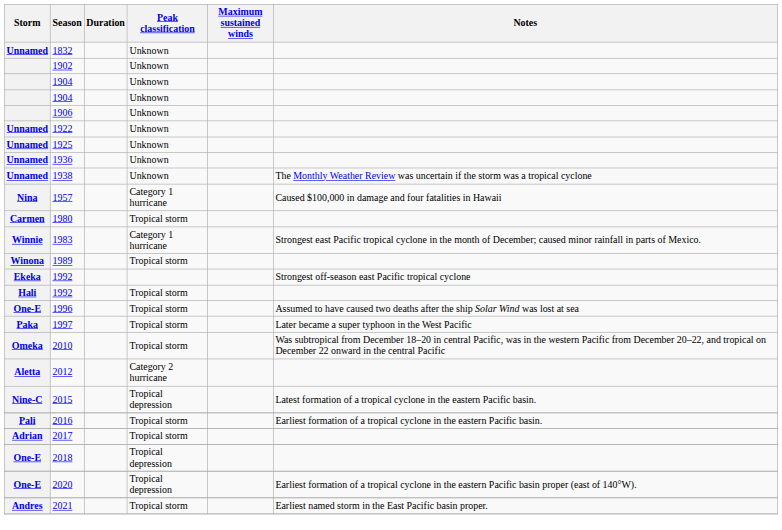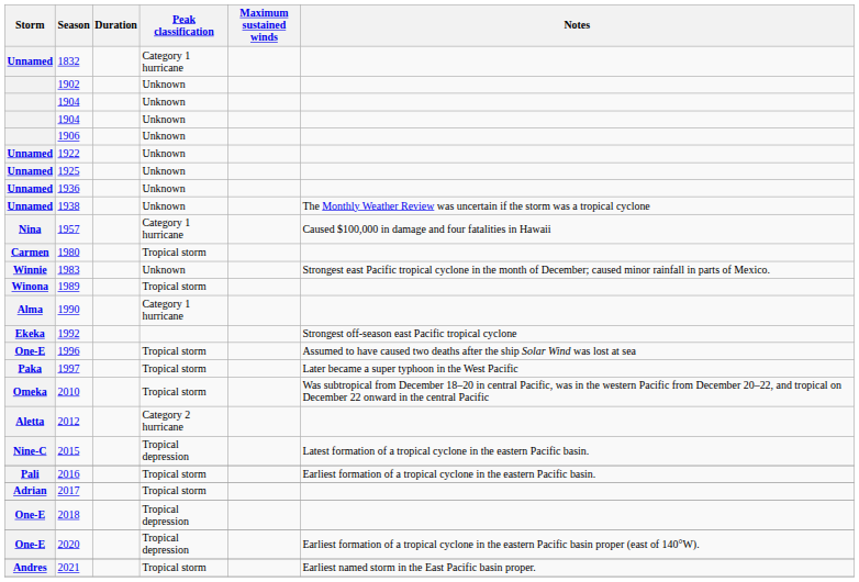1832 | Peak classification: Unknown -> Category 1 hurricane
1983 | Peak classification: Category 1 hurricane -> Unknown
+ row: Alma | 1990 | Category 1 hurricane
- row: Hali | 1992 | Tropical storm
